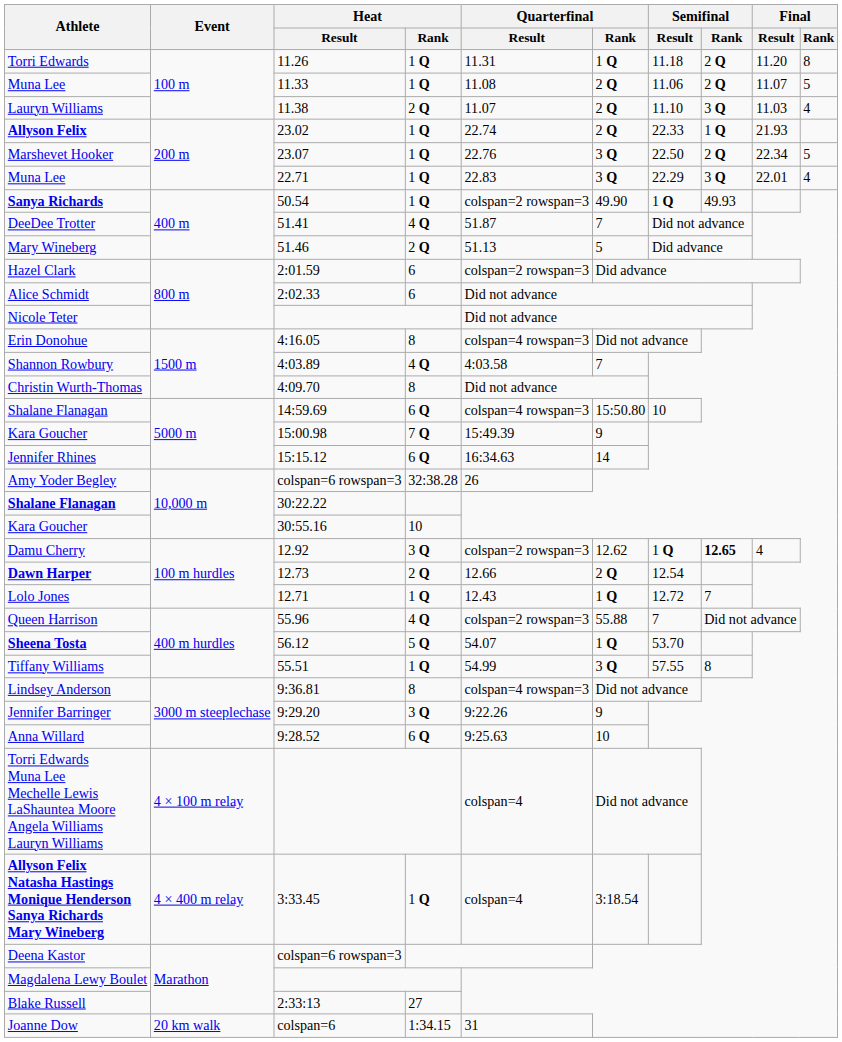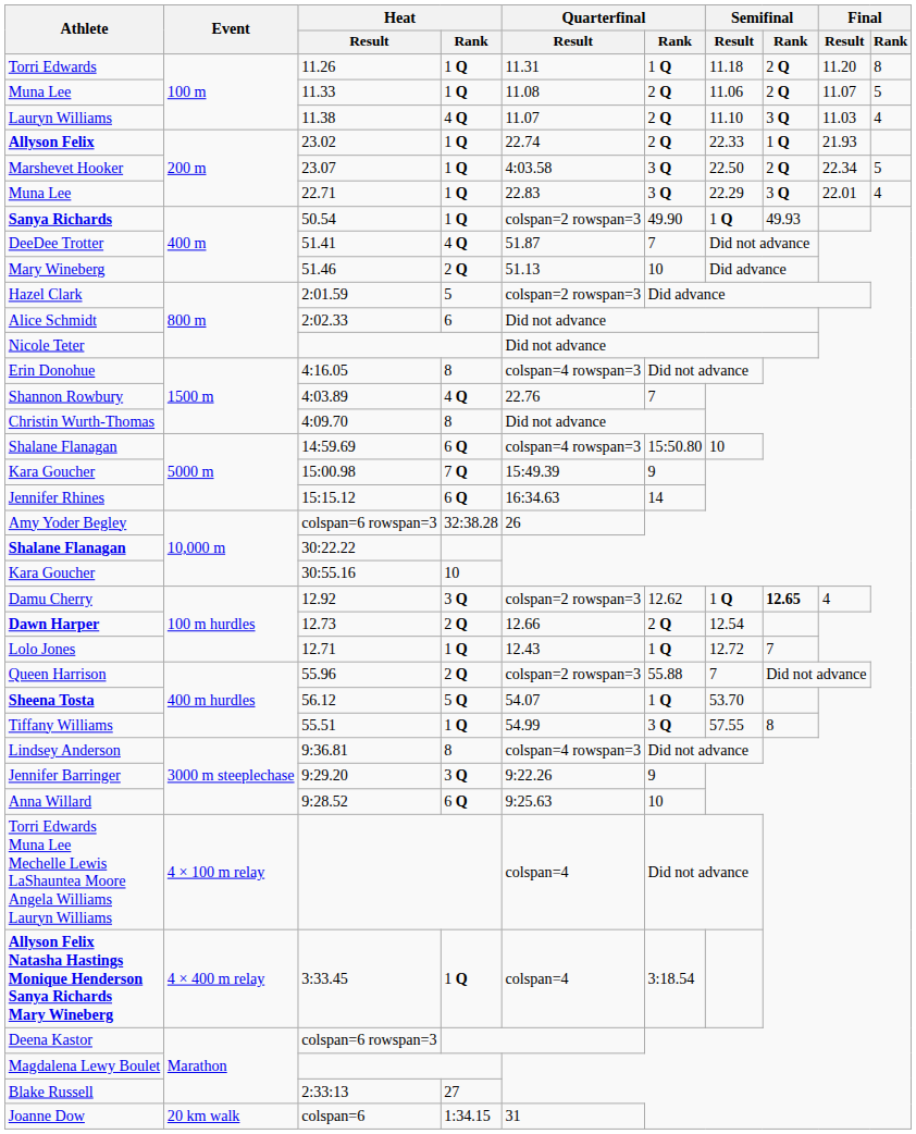Lauryn Williams | Heat / Rank: 2 Q -> 4 Q
Marshevet Hooker | Quarterfinal / Result: 22.76 -> 4:03.58
Mary Wineberg | Quarterfinal / Rank: 5 -> 10
Hazel Clark | Heat / Rank: 6 -> 5
Shannon Rowbury | Quarterfinal / Result: 4:03.58 -> 22.76
Queen Harrison | Heat / Rank: 4 Q -> 2 Q
